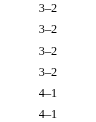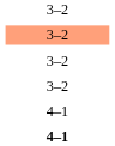row 2 | column 1: no background -> lightsalmon background
row 6 | column 1: normal -> bold
